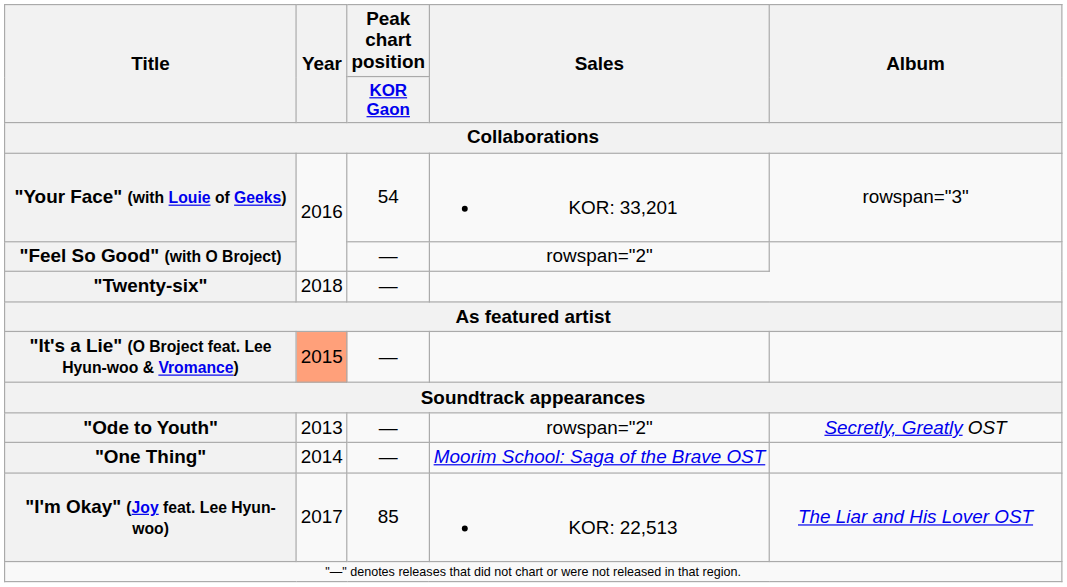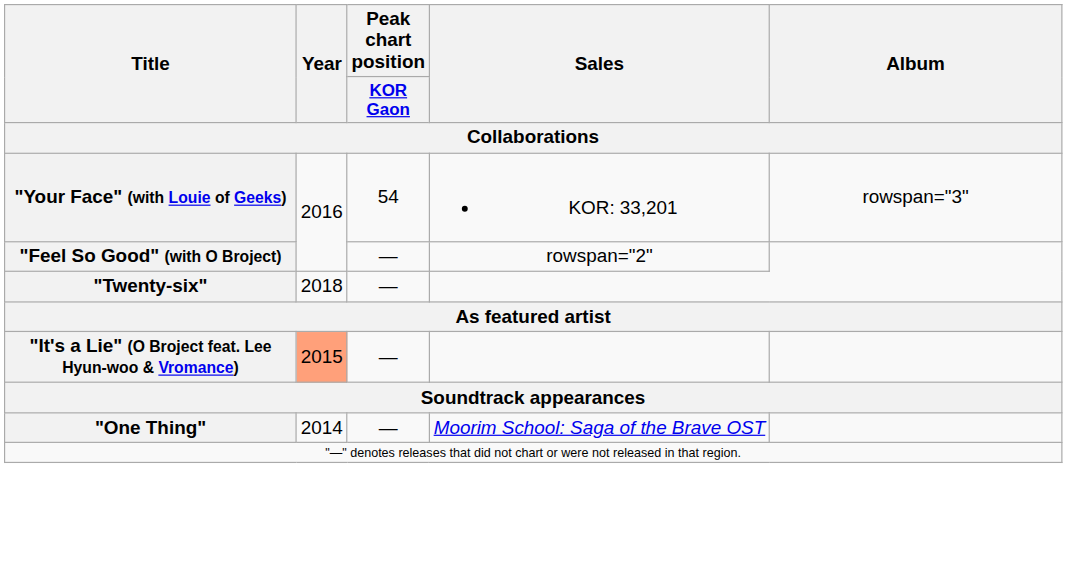- row: "Ode to Youth" | 2013 | — | rowspan="2" | Secretly, Greatly OST
- row: "I'm Okay" (Joy feat. Lee Hyun-woo) | 2017 | 85 | KOR: 22,513 | The Liar and His Lover OST
